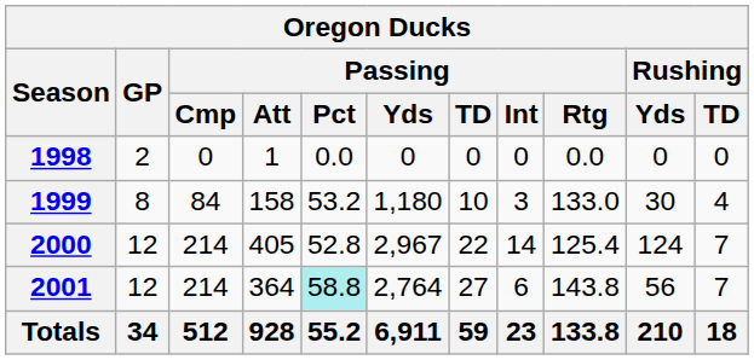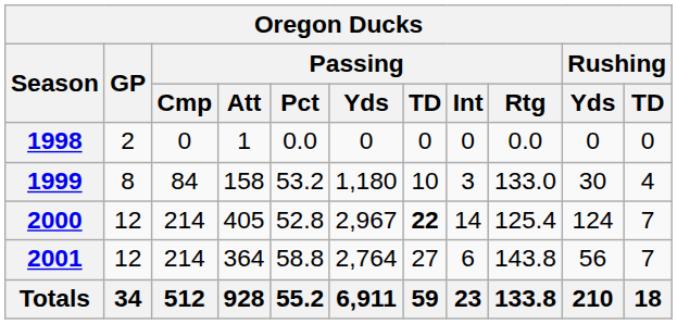2000 | Passing / TD: normal -> bold
2001 | Passing / Pct: paleturquoise background -> no background
